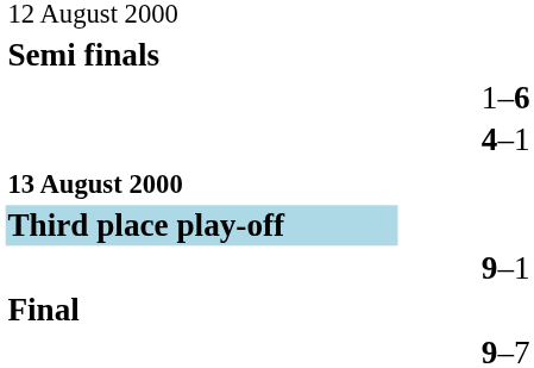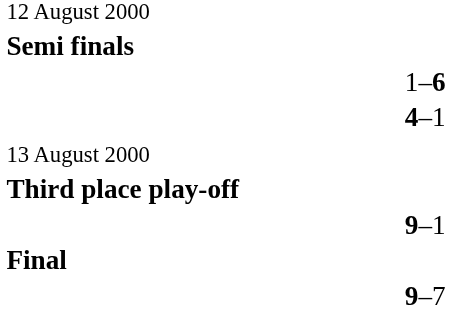13 August 2000 | column 1: bold -> normal
Third place play-off | column 1: lightblue background -> no background
